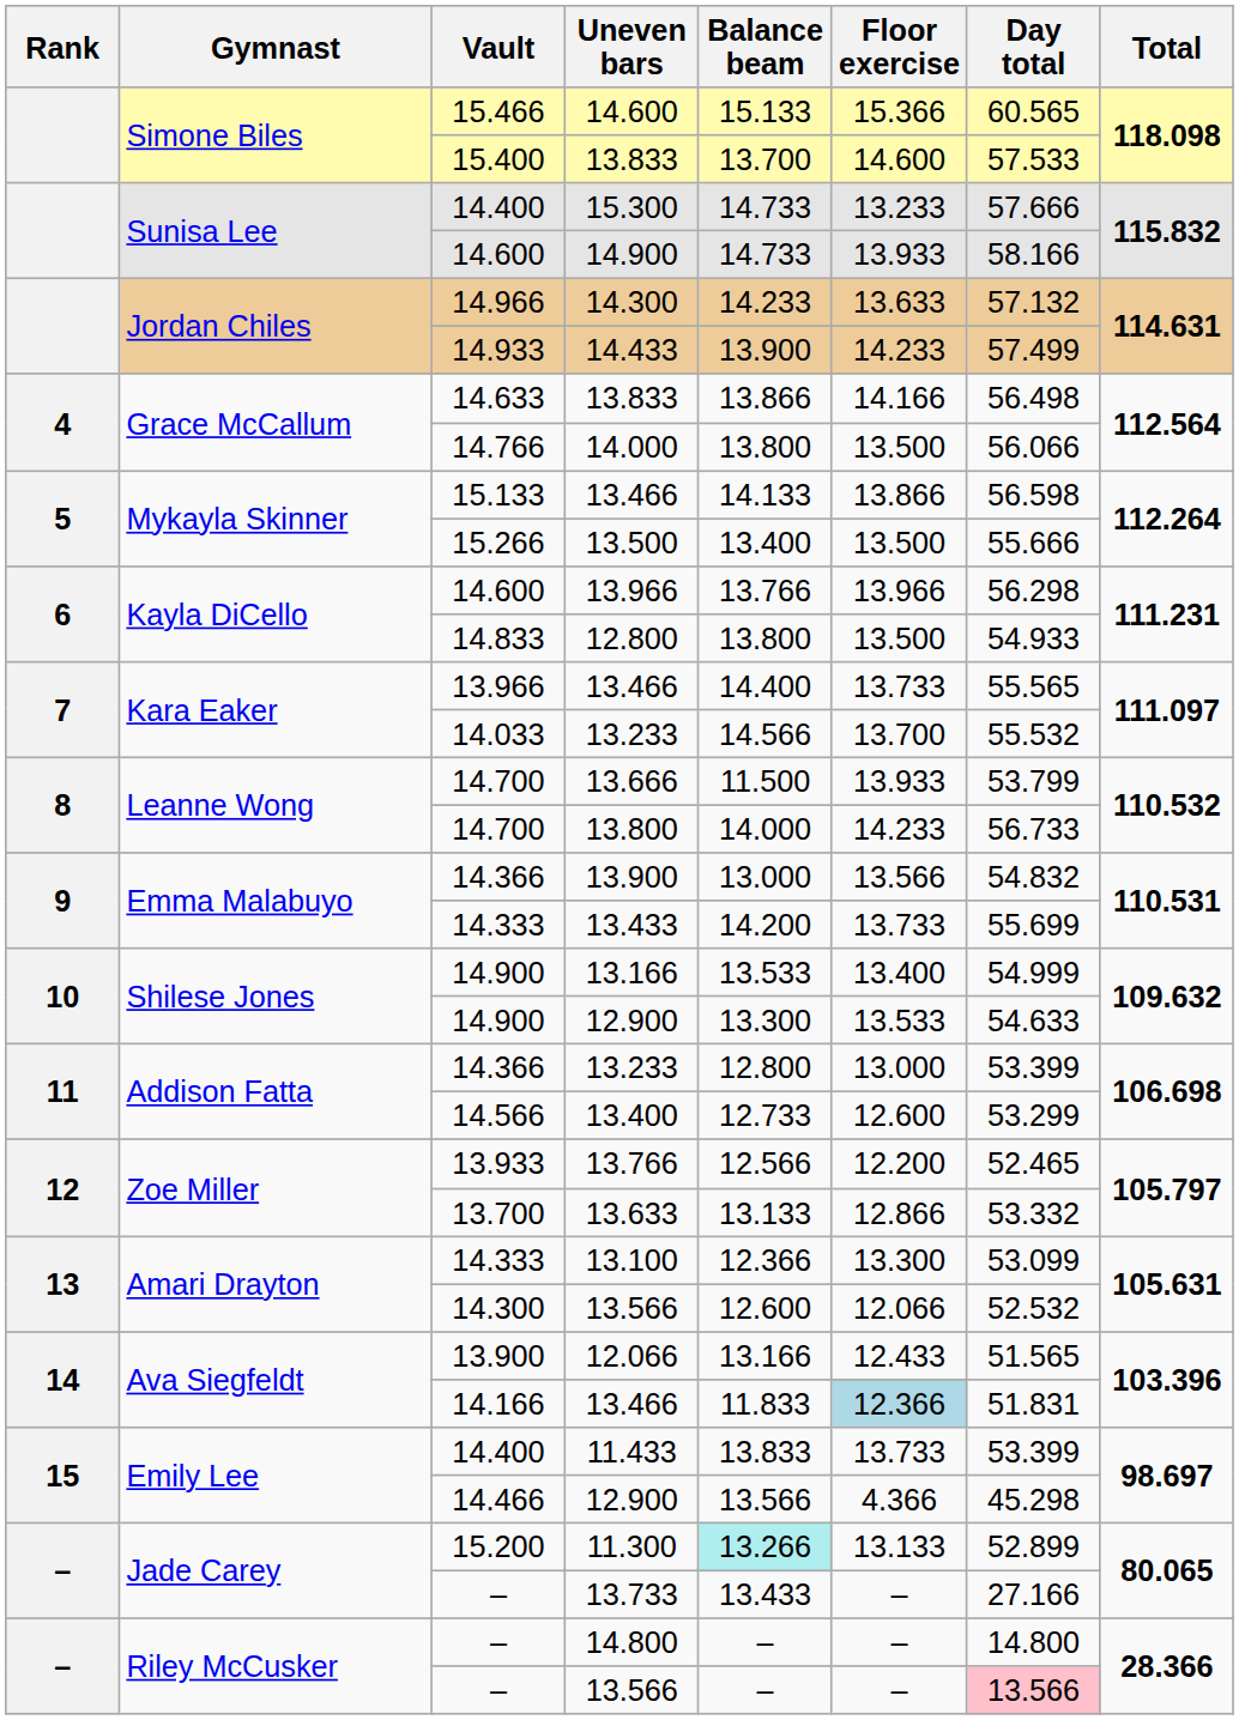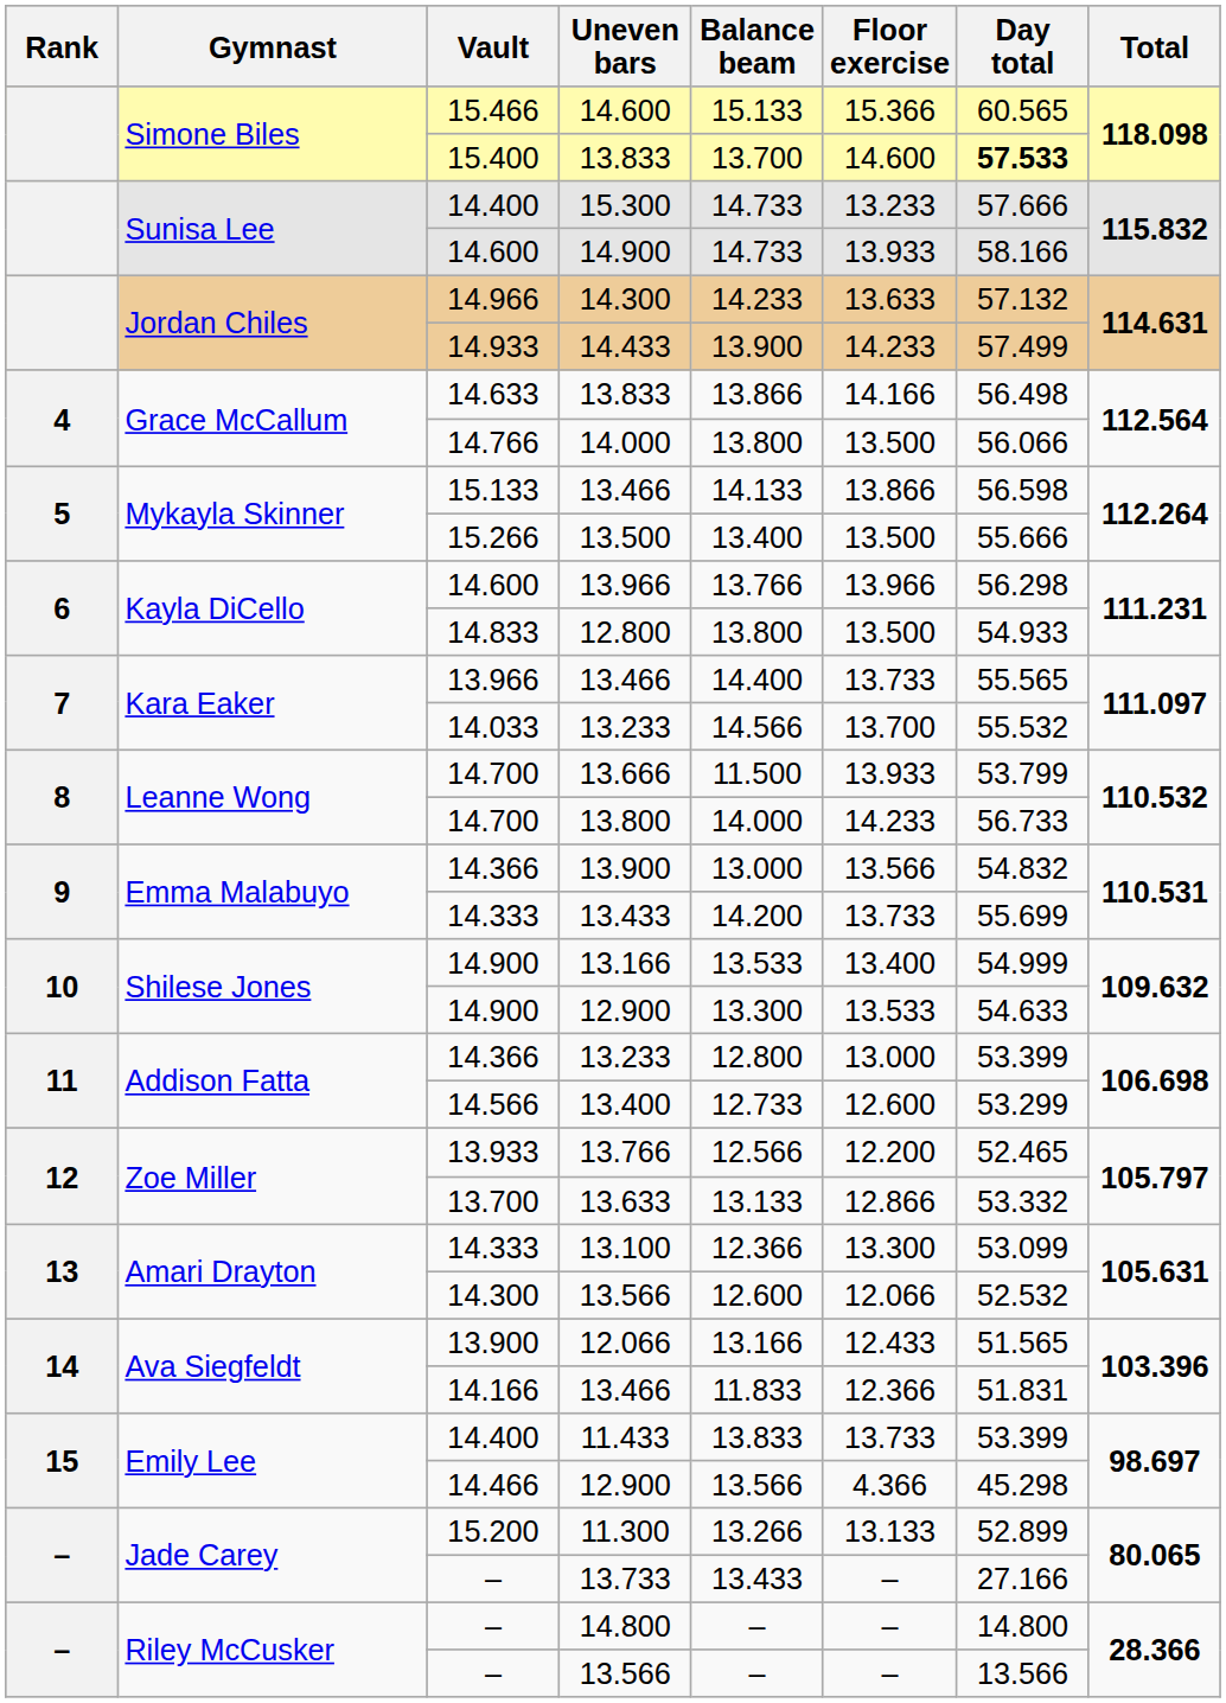15.400 / 13.833 | Day total: normal -> bold
14.166 / 13.466 | Floor exercise: lightblue background -> no background
11.300 | Balance beam: paleturquoise background -> no background
– / 13.566 | Day total: pink background -> no background
